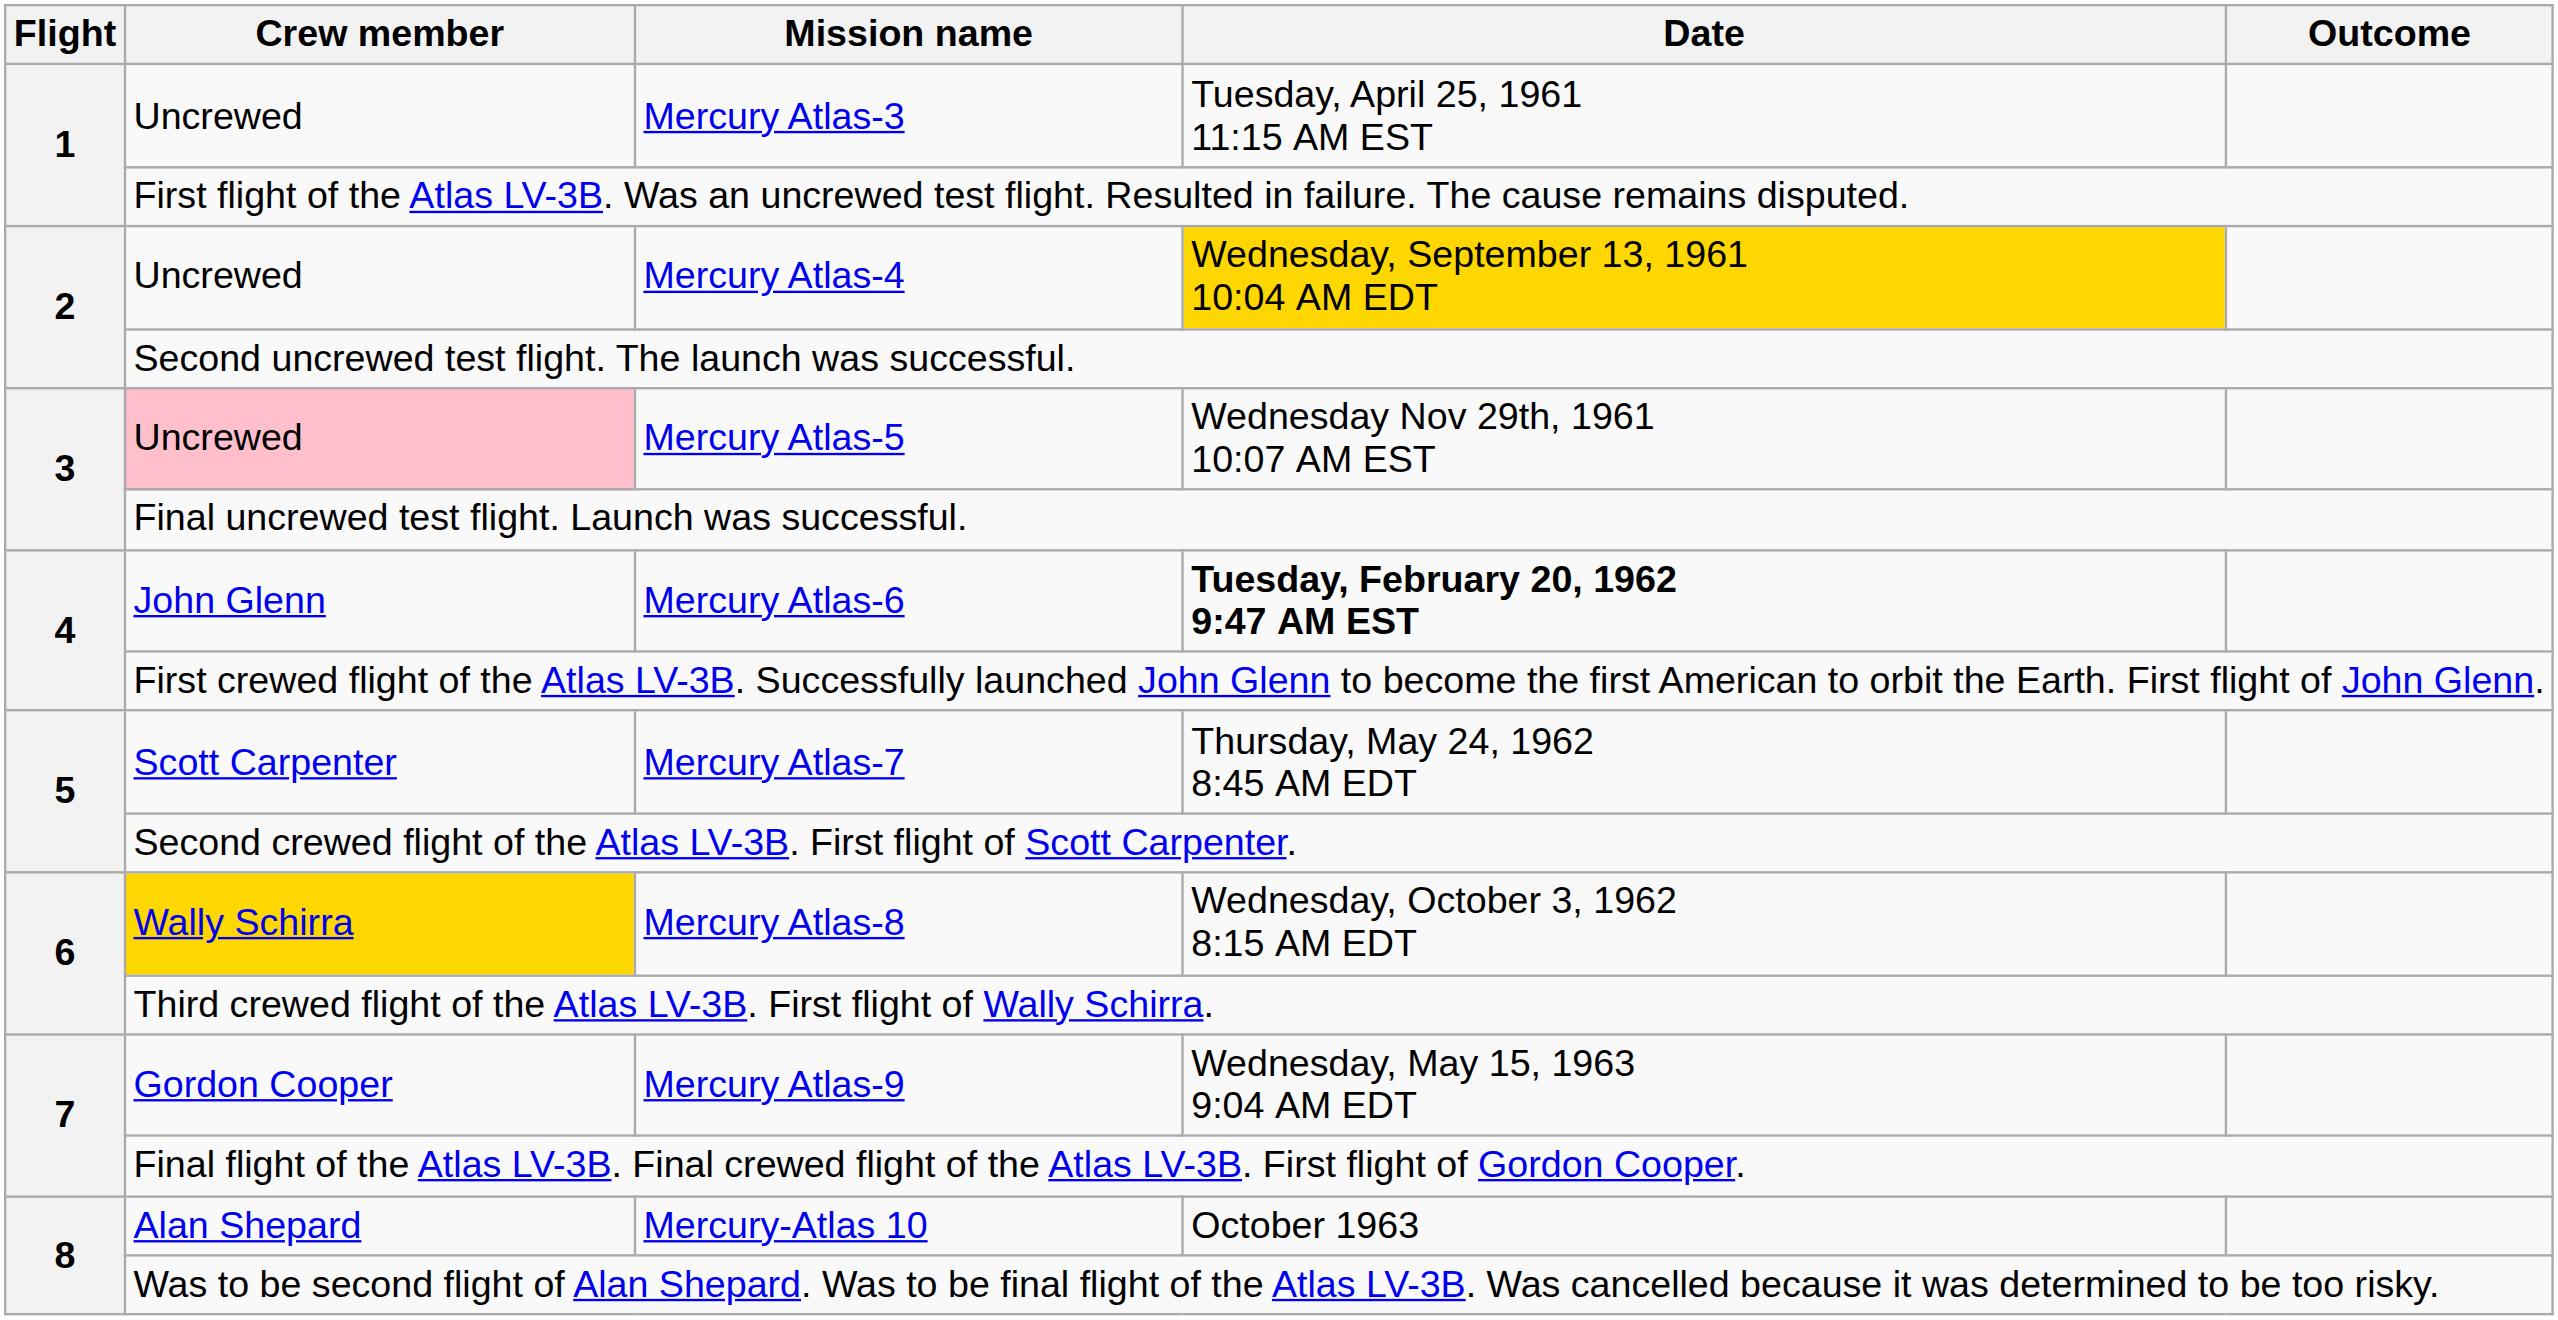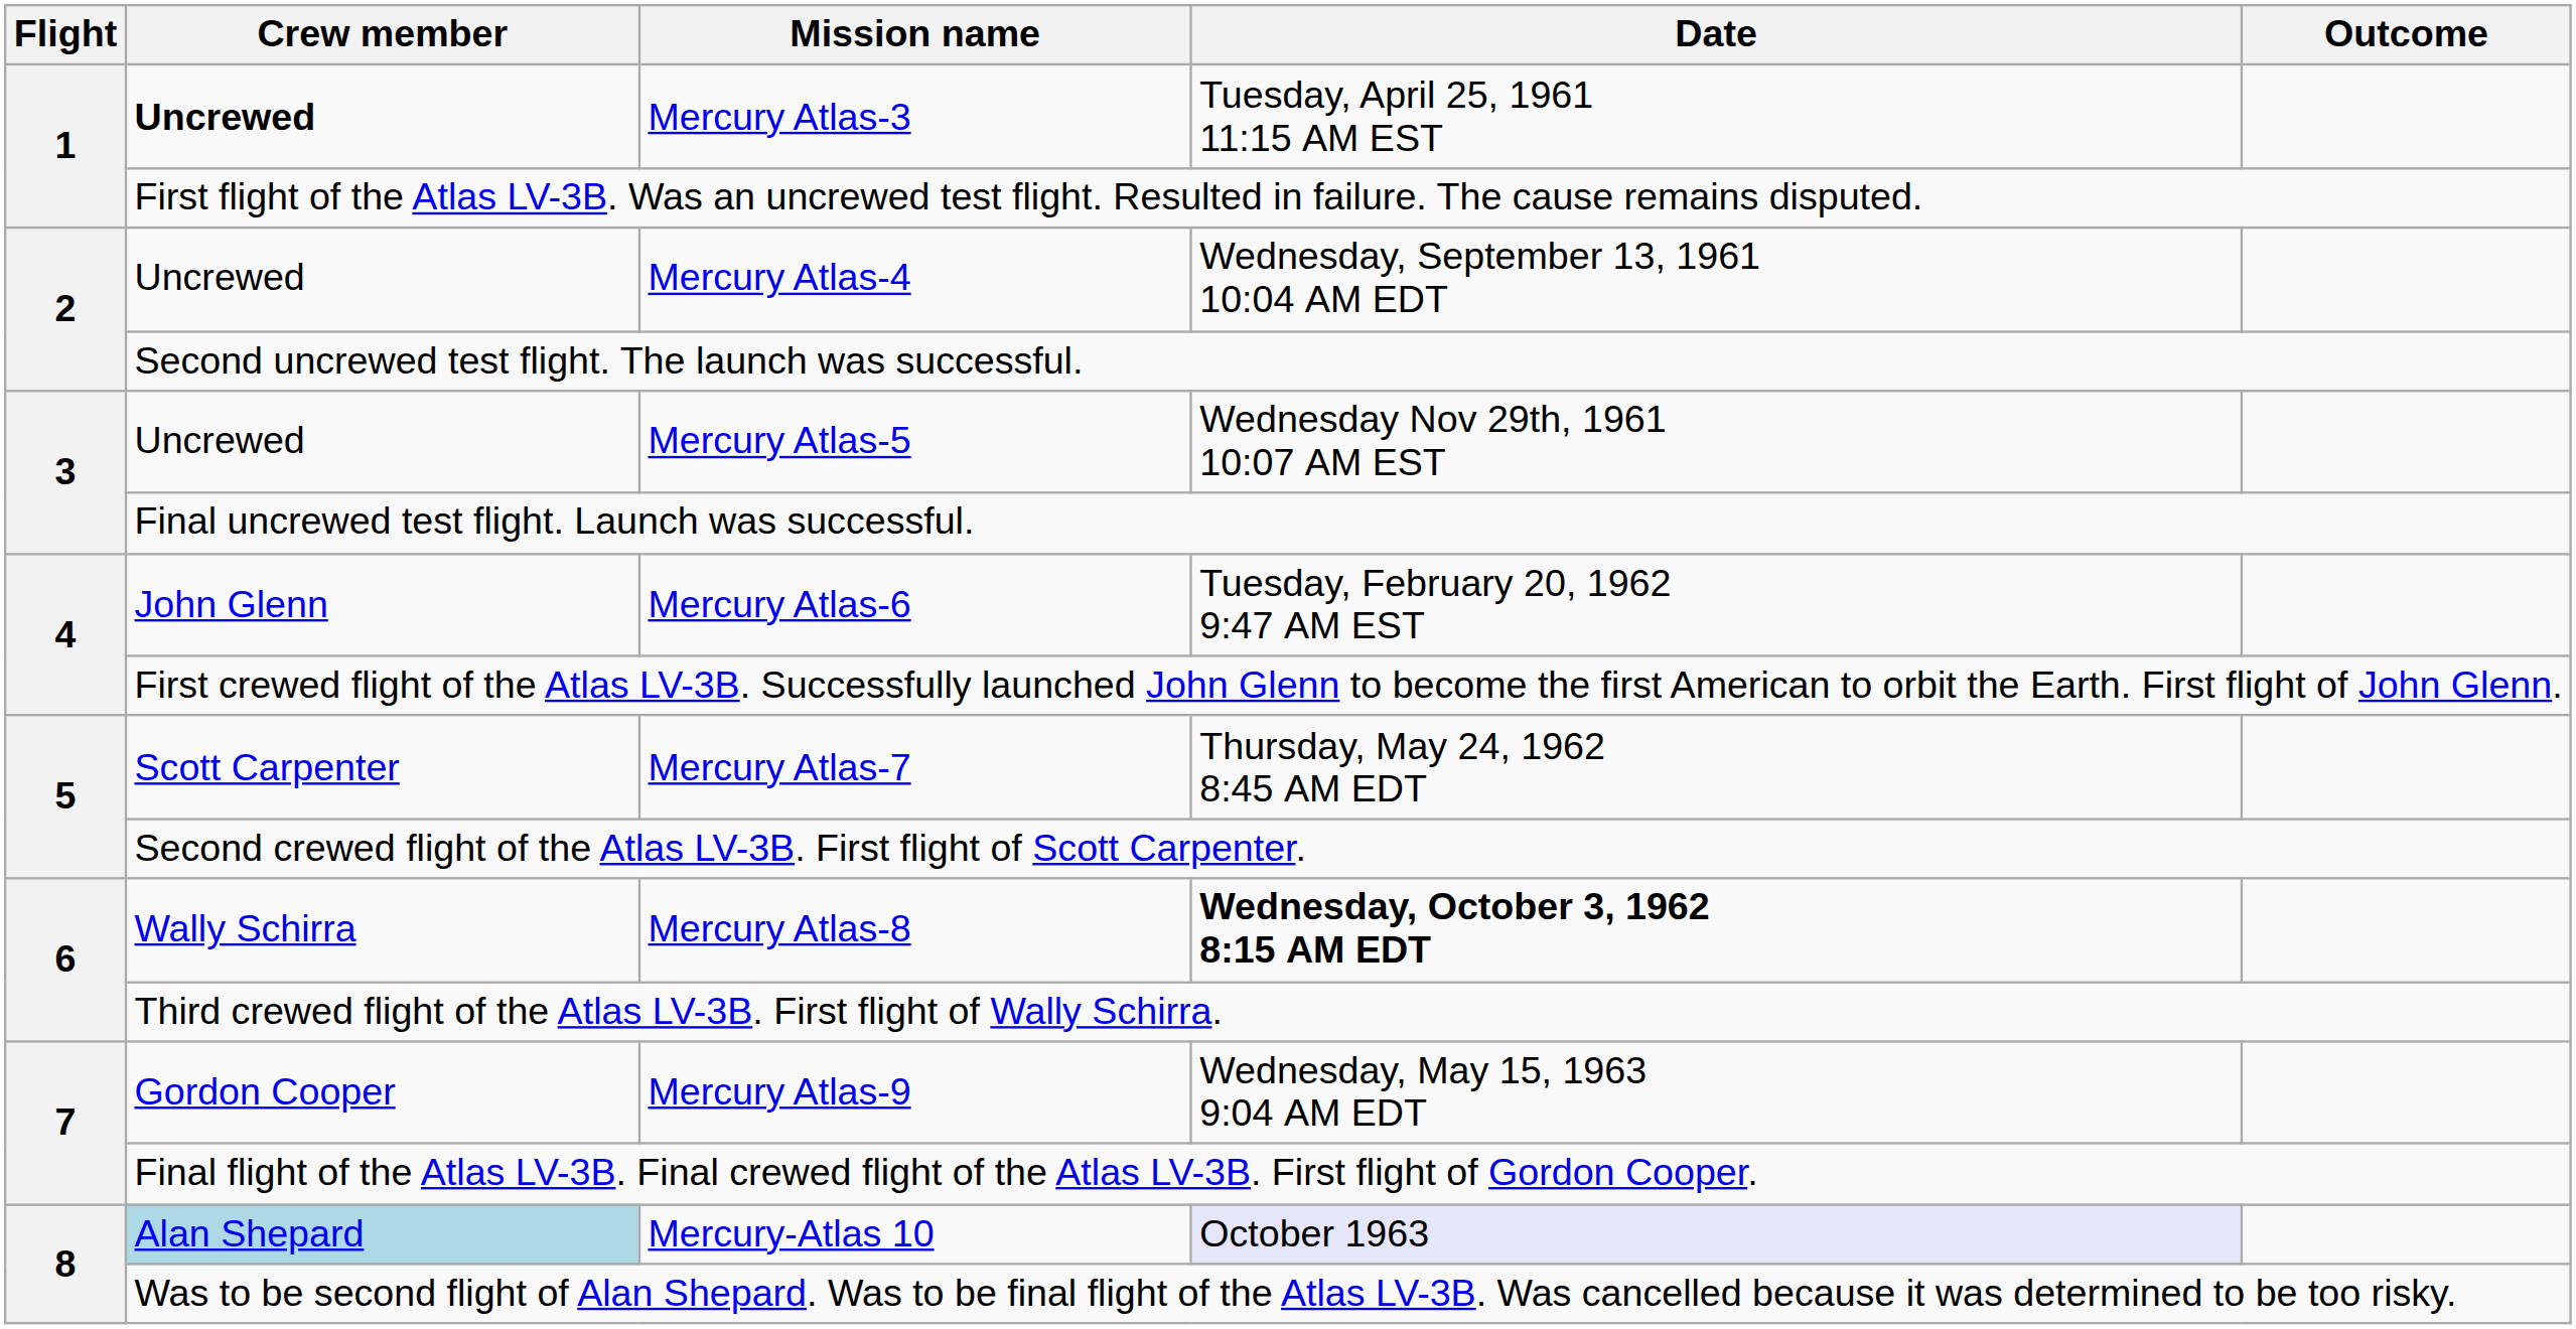Mercury Atlas-3 | Crew member: normal -> bold
Mercury Atlas-4 | Date: gold background -> no background
Mercury Atlas-5 | Crew member: pink background -> no background
Mercury Atlas-6 | Date: bold -> normal
Mercury Atlas-8 | Crew member: gold background -> no background
Mercury Atlas-8 | Date: normal -> bold
Mercury-Atlas 10 | Crew member: no background -> lightblue background
Mercury-Atlas 10 | Date: no background -> lavender background
